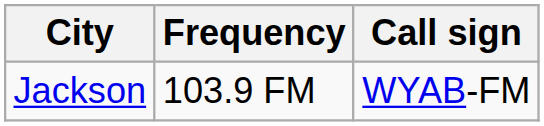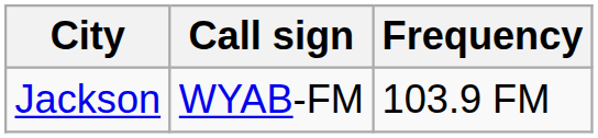columns swapped: Call sign <-> Frequency
